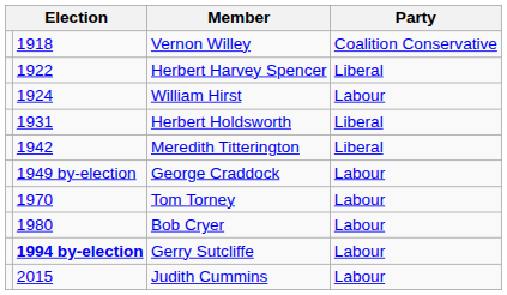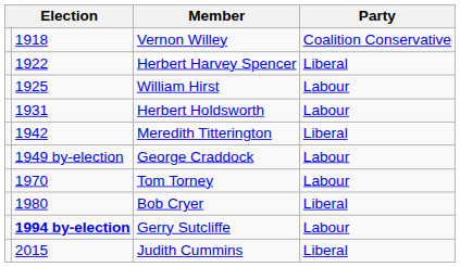William Hirst | column 2: 1924 -> 1925
Herbert Holdsworth | Party: Liberal -> Labour
Bob Cryer | Party: Labour -> Liberal
Judith Cummins | Party: Labour -> Liberal
